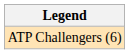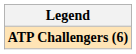row 2 | column 1: normal -> bold
